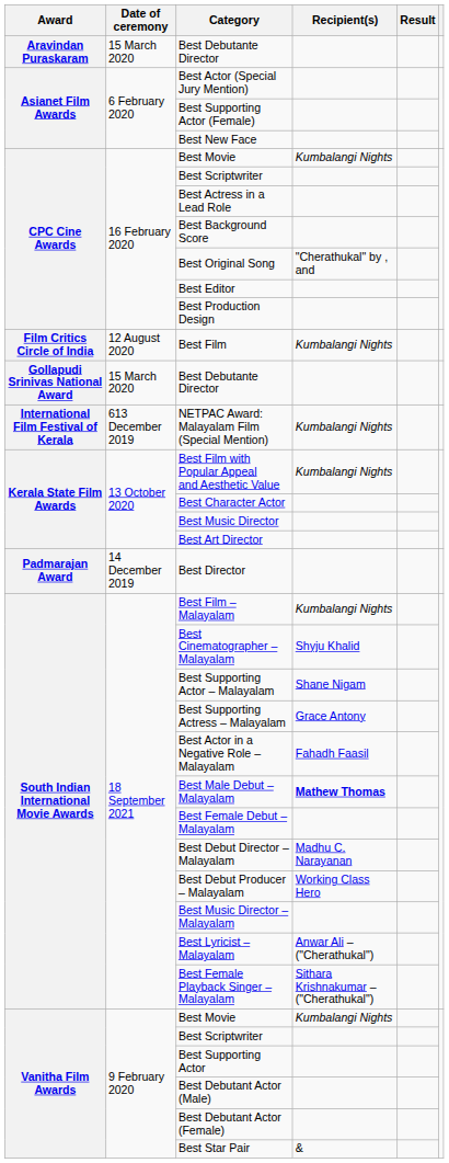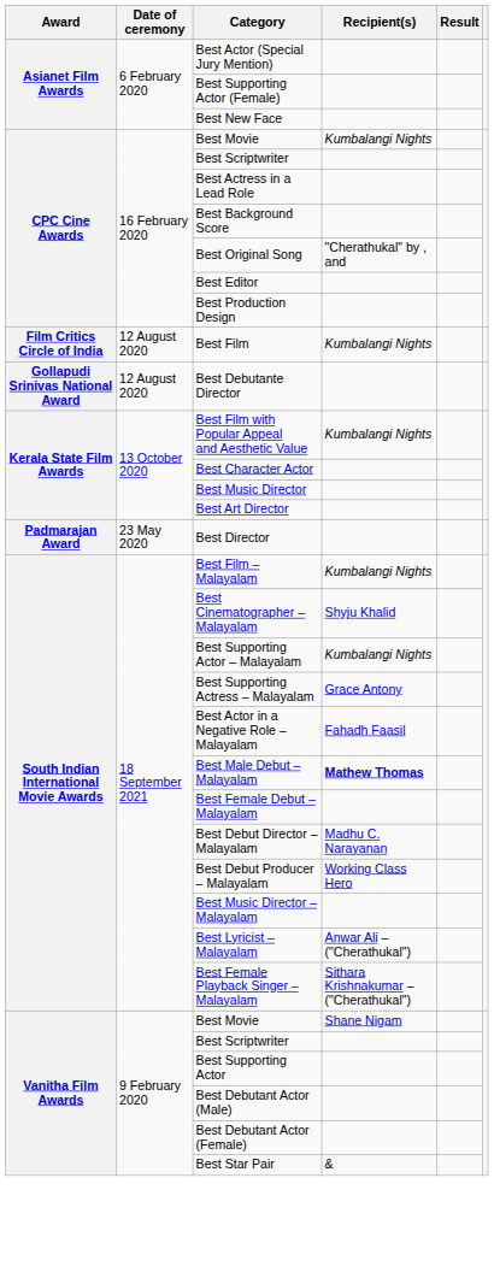- row: Aravindan Puraskaram | 15 March 2020 | Best Debutante Director
Gollapudi Srinivas National Award / Best Debutante Director | Date of ceremony: 15 March 2020 -> 12 August 2020
- row: International Film Festival of Kerala | 613 December 2019 | NETPAC Award: Malayalam Film (Special Mention) | Kumbalangi Nights
Best Director | Date of ceremony: 14 December 2019 -> 23 May 2020
Best Supporting Actor – Malayalam | Recipient(s): Shane Nigam -> Kumbalangi Nights
Vanitha Film Awards / Best Movie | Recipient(s): Kumbalangi Nights -> Shane Nigam
